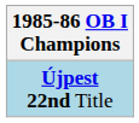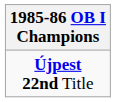row 2 | column 1: lightblue background -> no background
